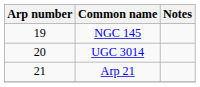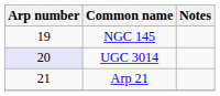UGC 3014 | Arp number: no background -> lavender background
